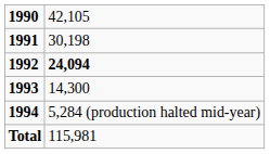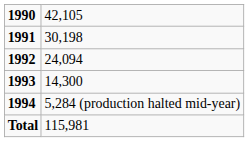1992 | column 2: bold -> normal
